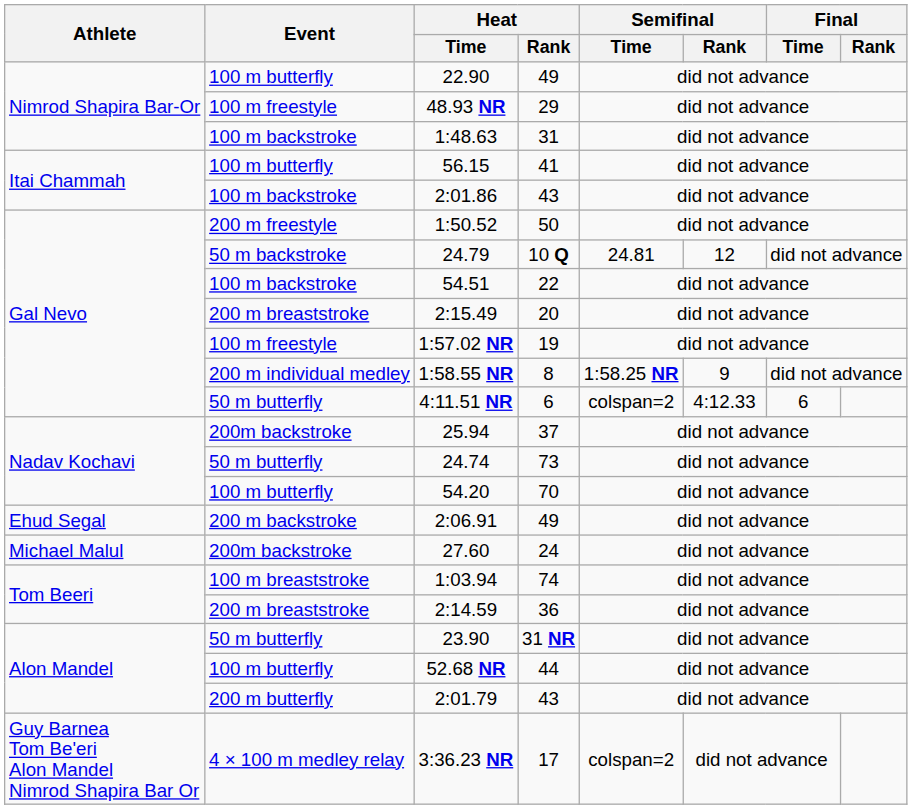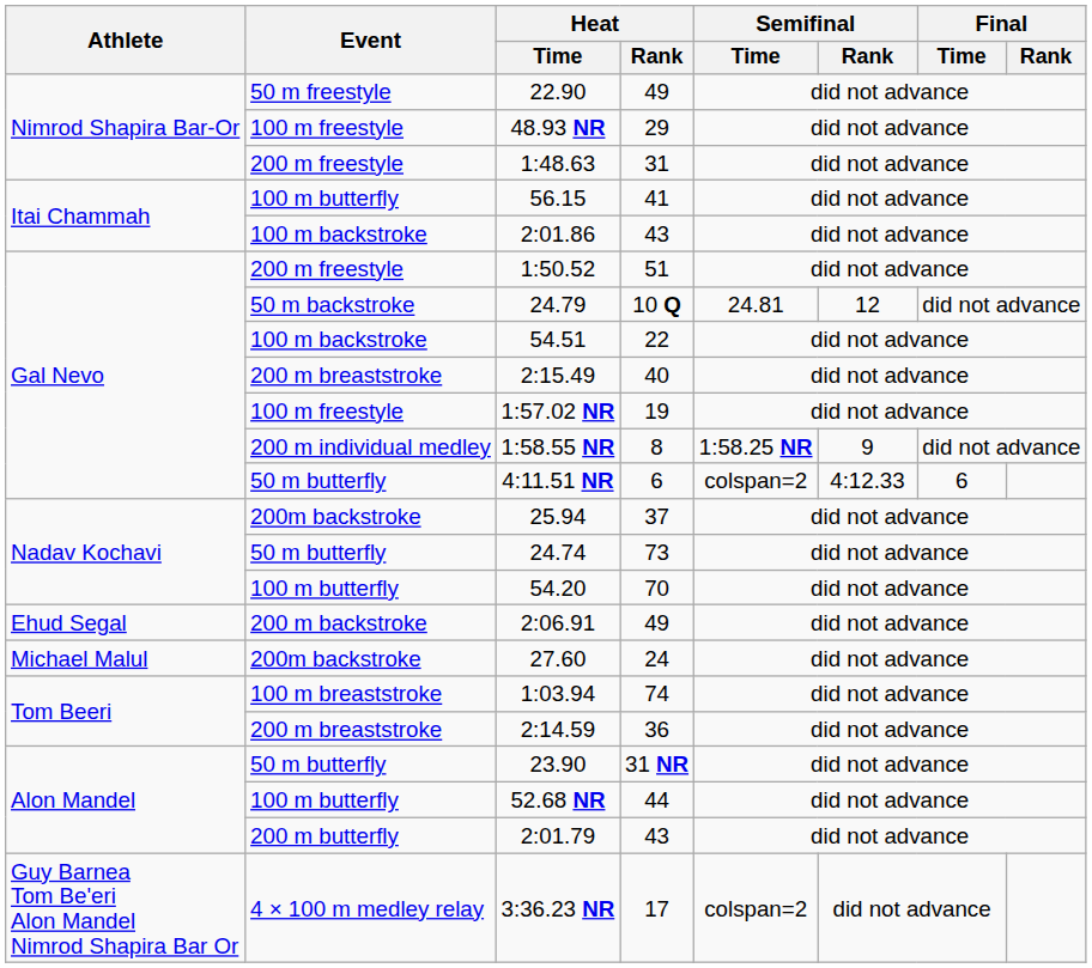22.90 | Event: 100 m butterfly -> 50 m freestyle
1:48.63 | Event: 100 m backstroke -> 200 m freestyle
1:50.52 | Heat / Rank: 50 -> 51
2:15.49 | Heat / Rank: 20 -> 40
